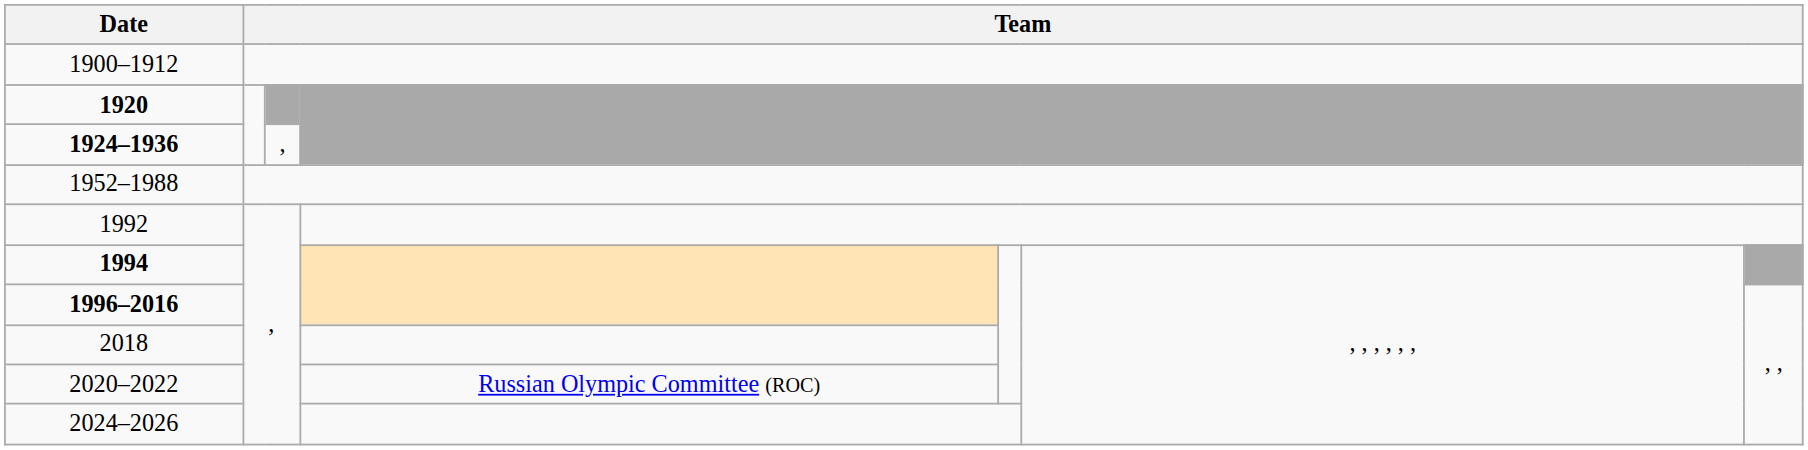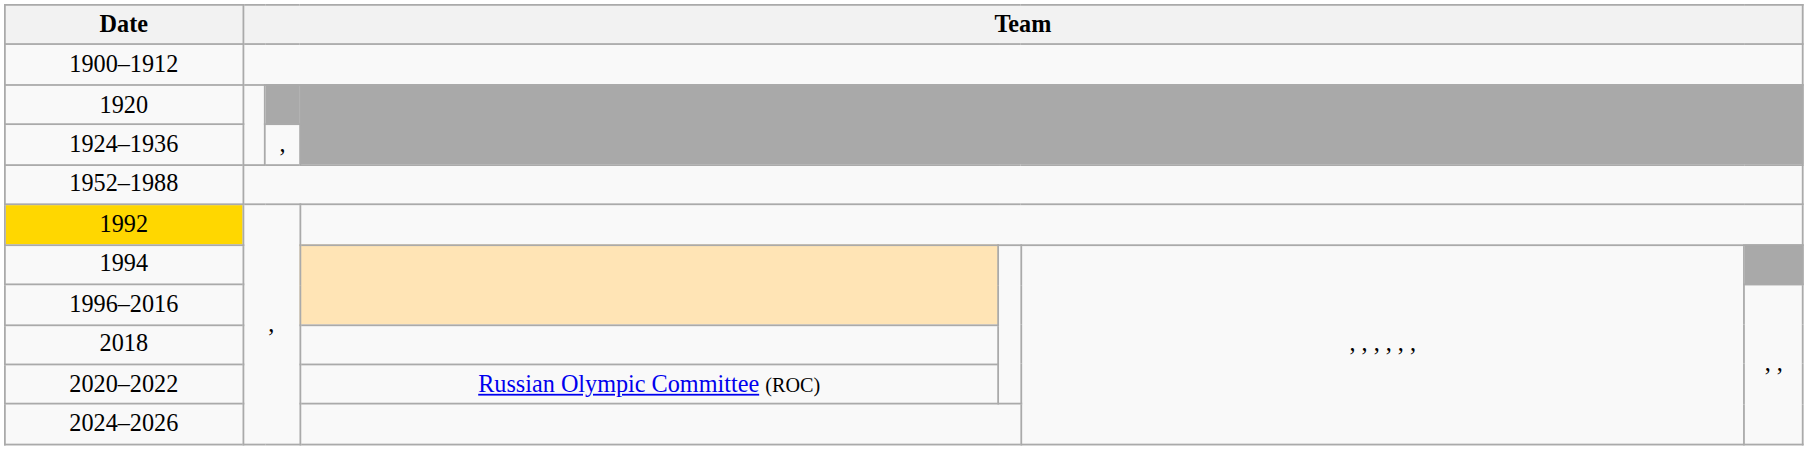1920 | Date: bold -> normal
1924–1936 | Date: bold -> normal
1992 | Date: no background -> gold background
1994 | Date: bold -> normal
1996–2016 | Date: bold -> normal
